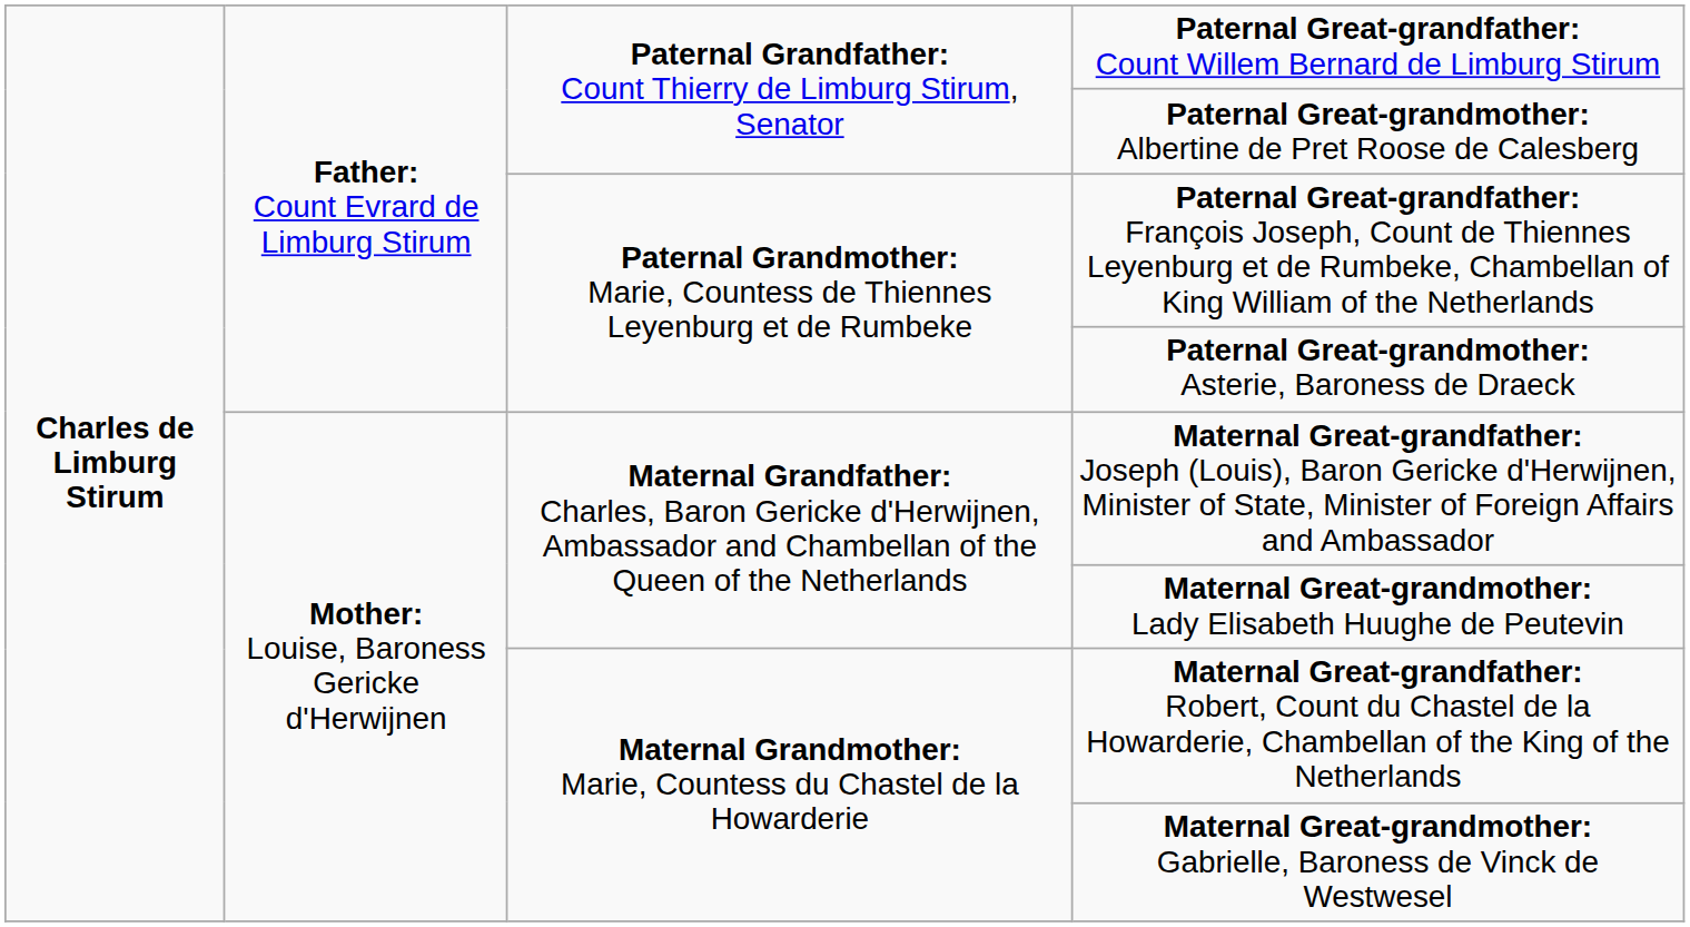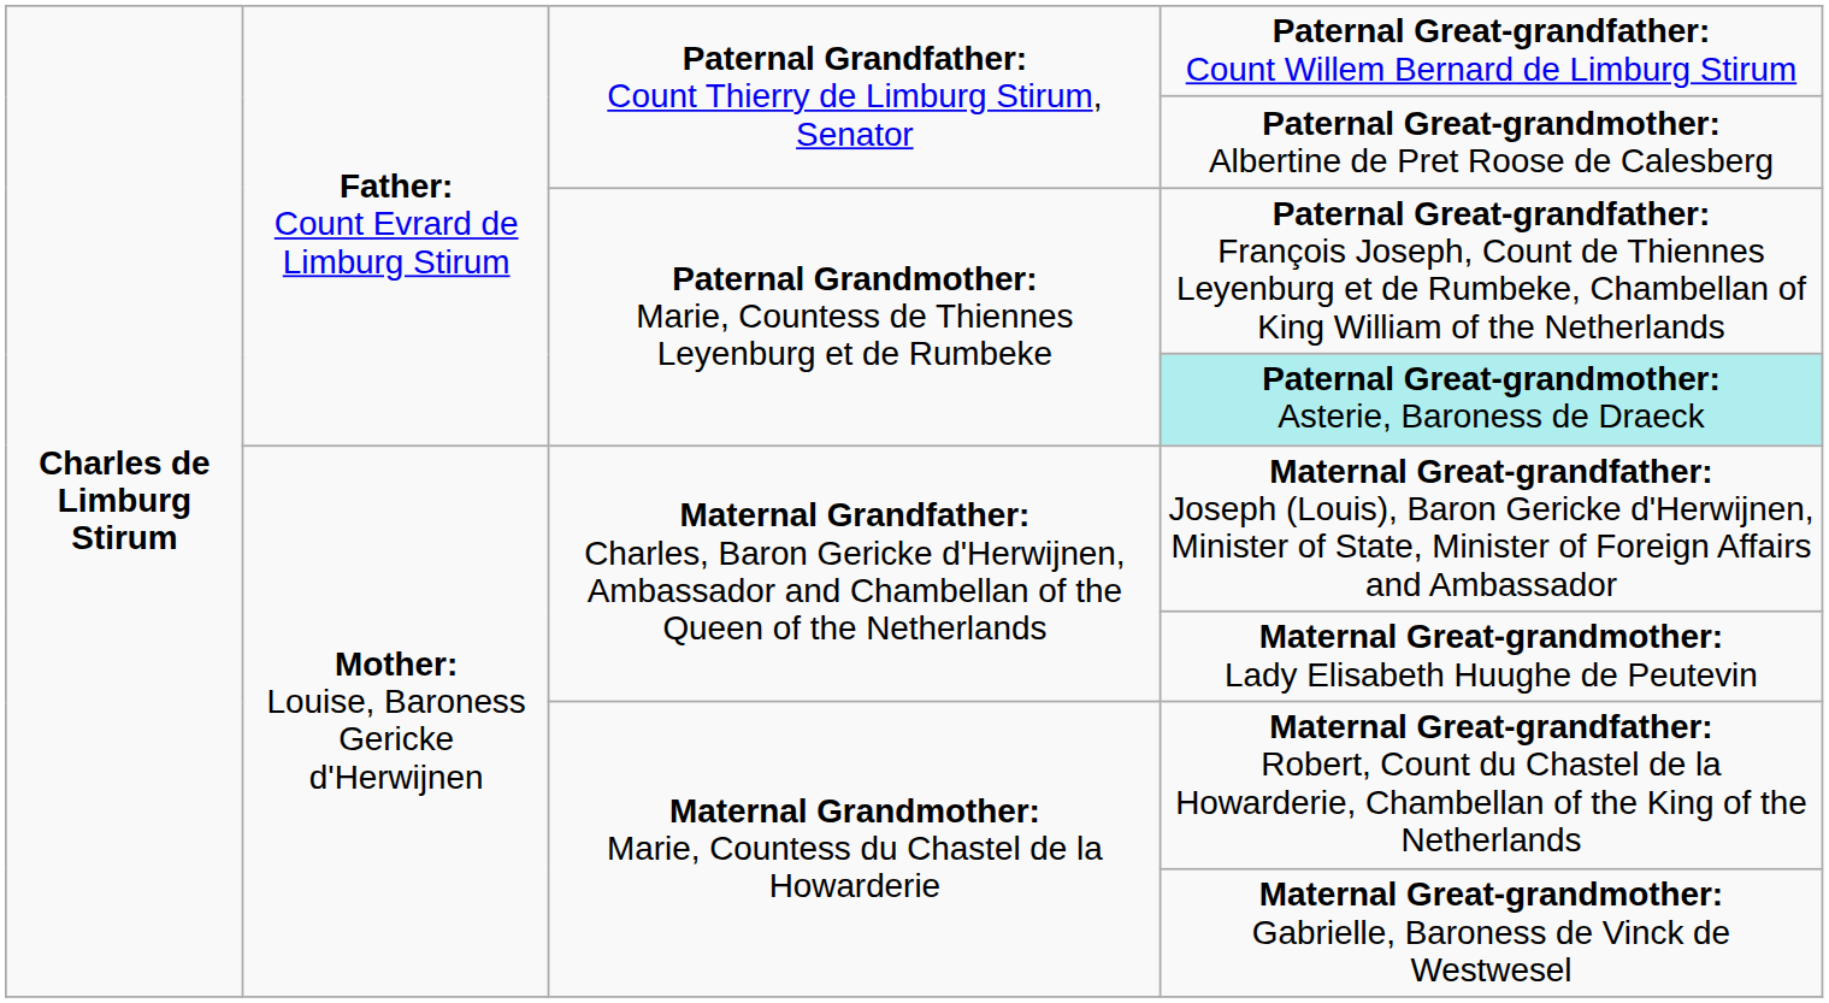Paternal Great-grandmother: Asterie, Baroness de Draeck | column 4: no background -> paleturquoise background
